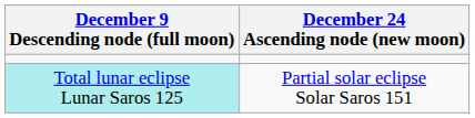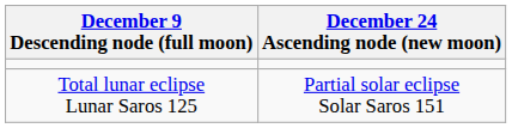row 3 | December 9 Descending node (full moon): paleturquoise background -> no background
